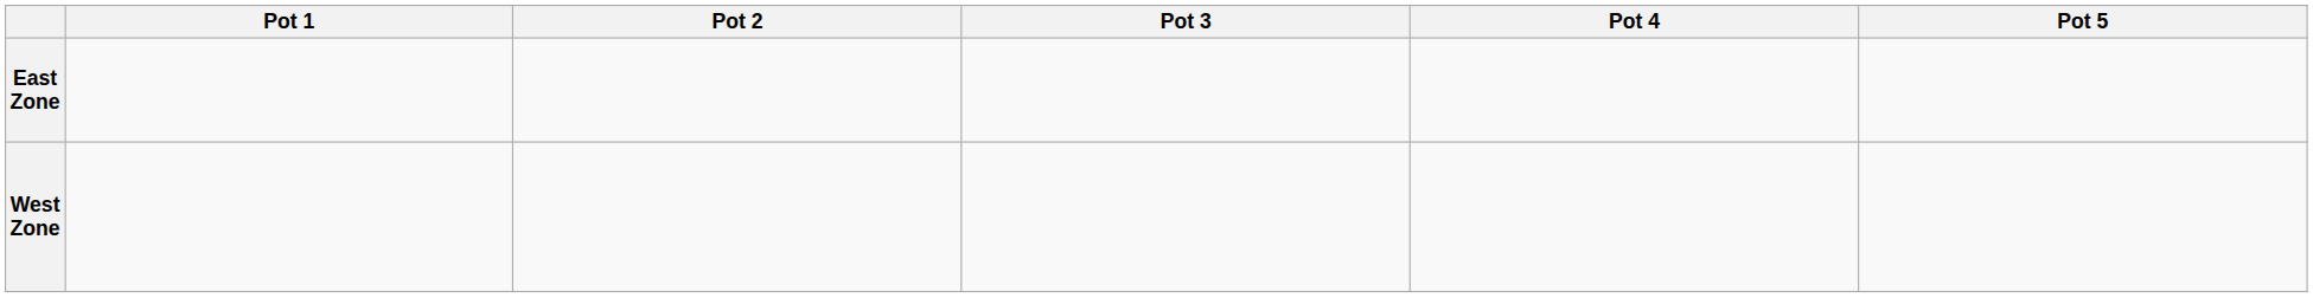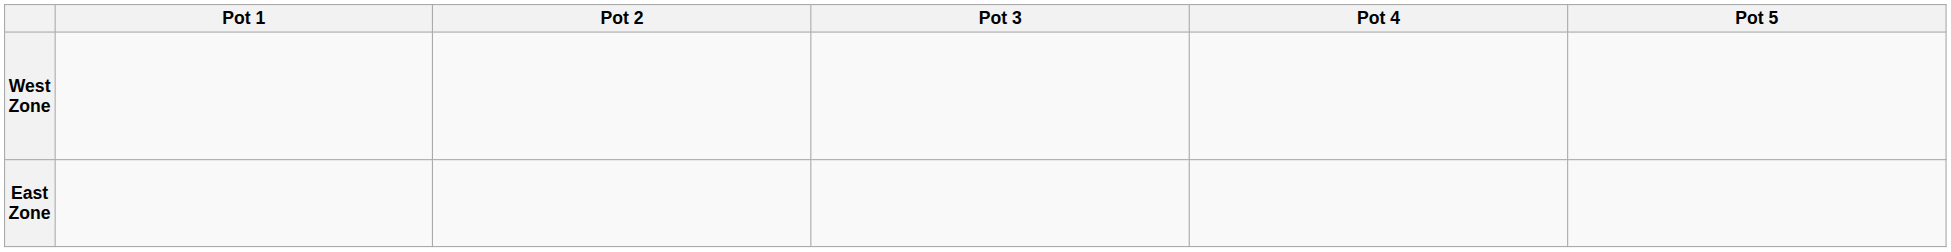rows swapped: West Zone <-> East Zone
